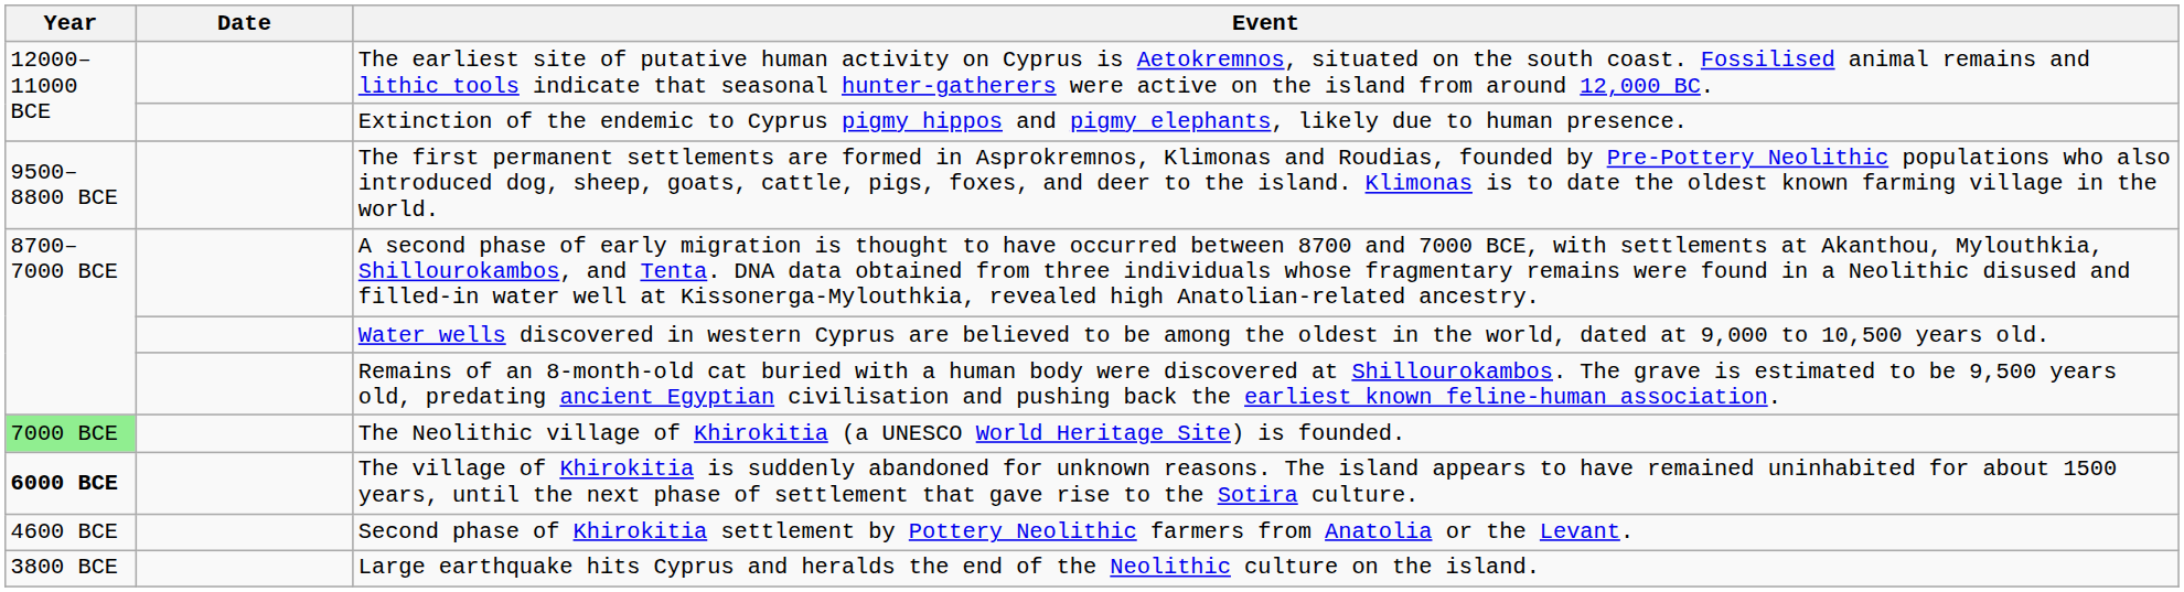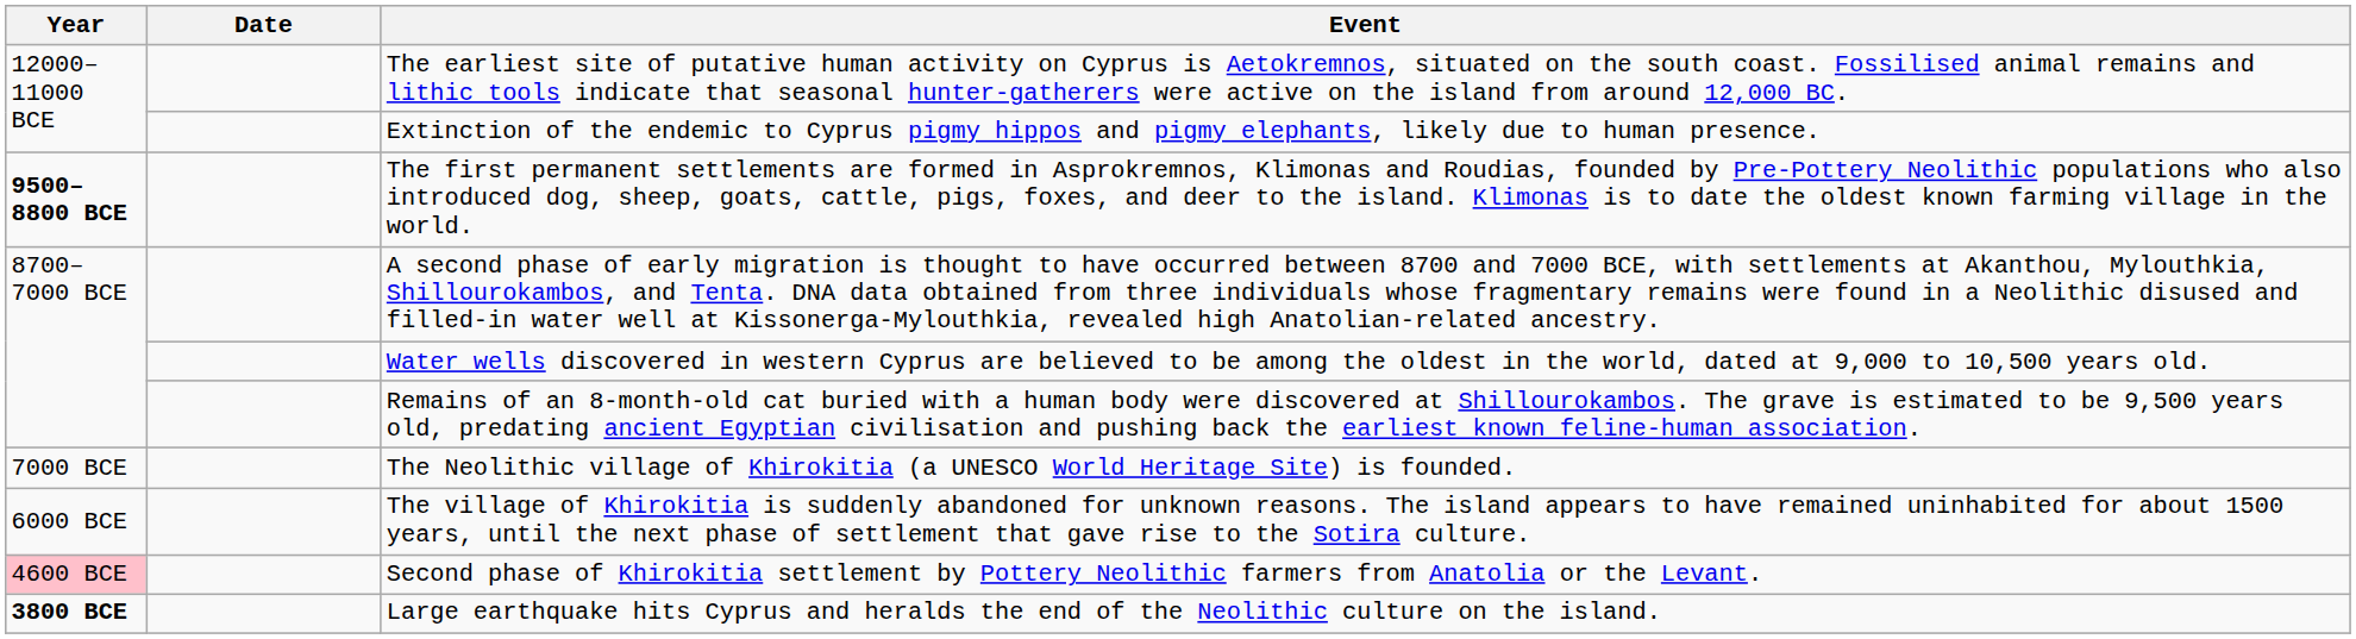row 4 | Year: normal -> bold
row 8 | Year: lightgreen background -> no background
row 9 | Year: bold -> normal
row 10 | Year: no background -> pink background
row 11 | Year: normal -> bold
